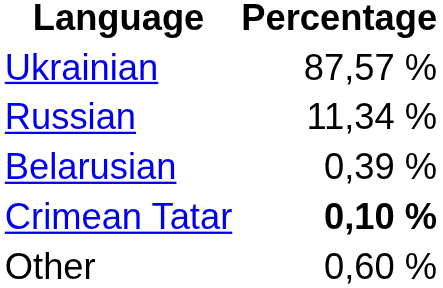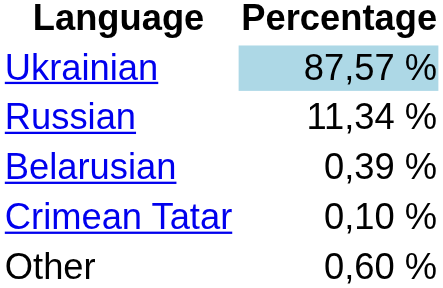Ukrainian | Percentage: no background -> lightblue background
Crimean Tatar | Percentage: bold -> normal
